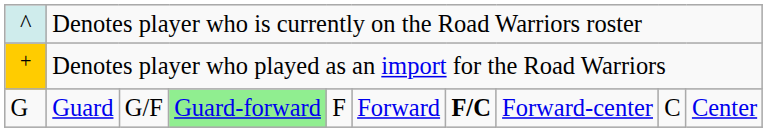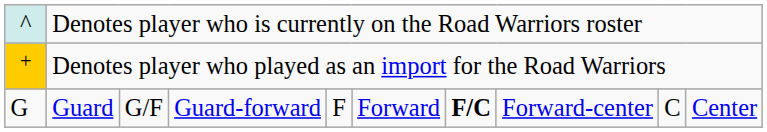Guard | column 4: lightgreen background -> no background
